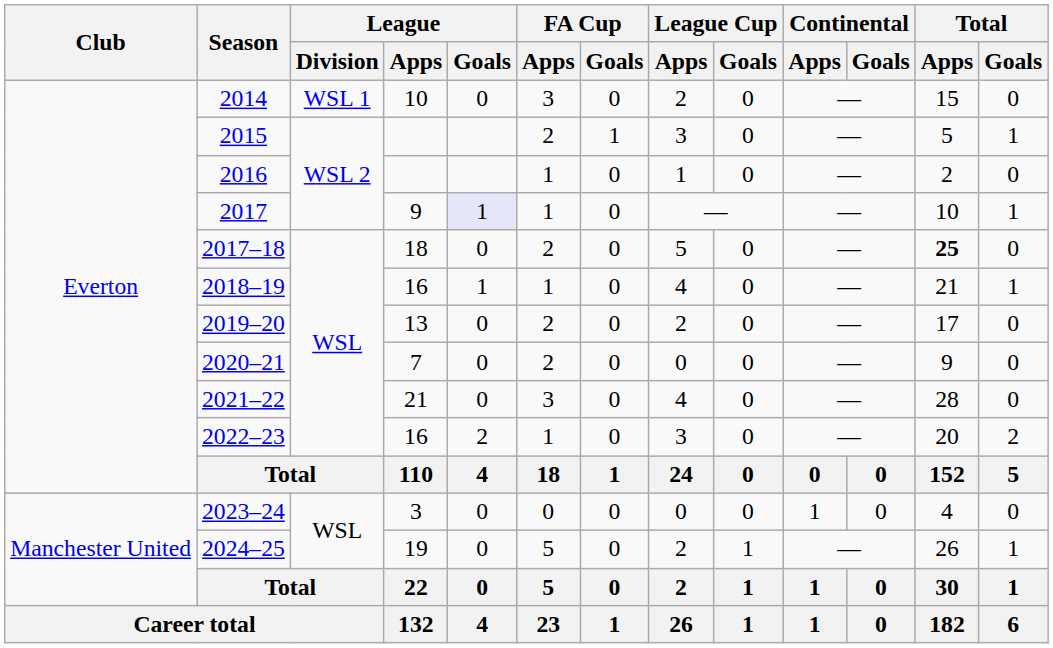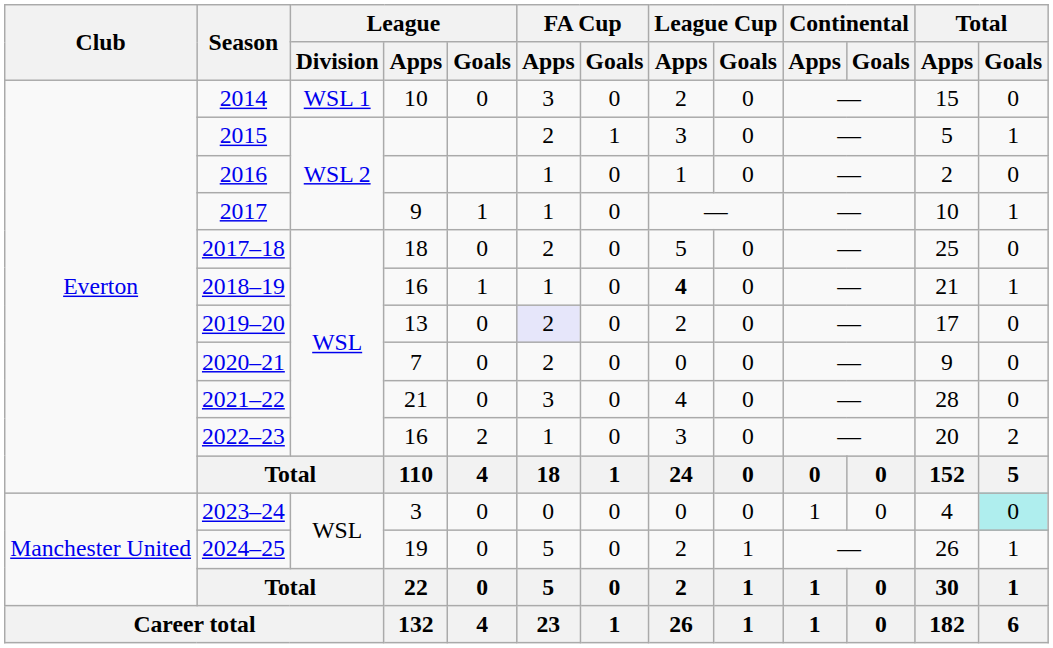2017 | League / Goals: lavender background -> no background
2017–18 | Total / Apps: bold -> normal
2018–19 | League Cup / Apps: normal -> bold
2019–20 | FA Cup / Apps: no background -> lavender background
2023–24 | Total / Goals: no background -> paleturquoise background
